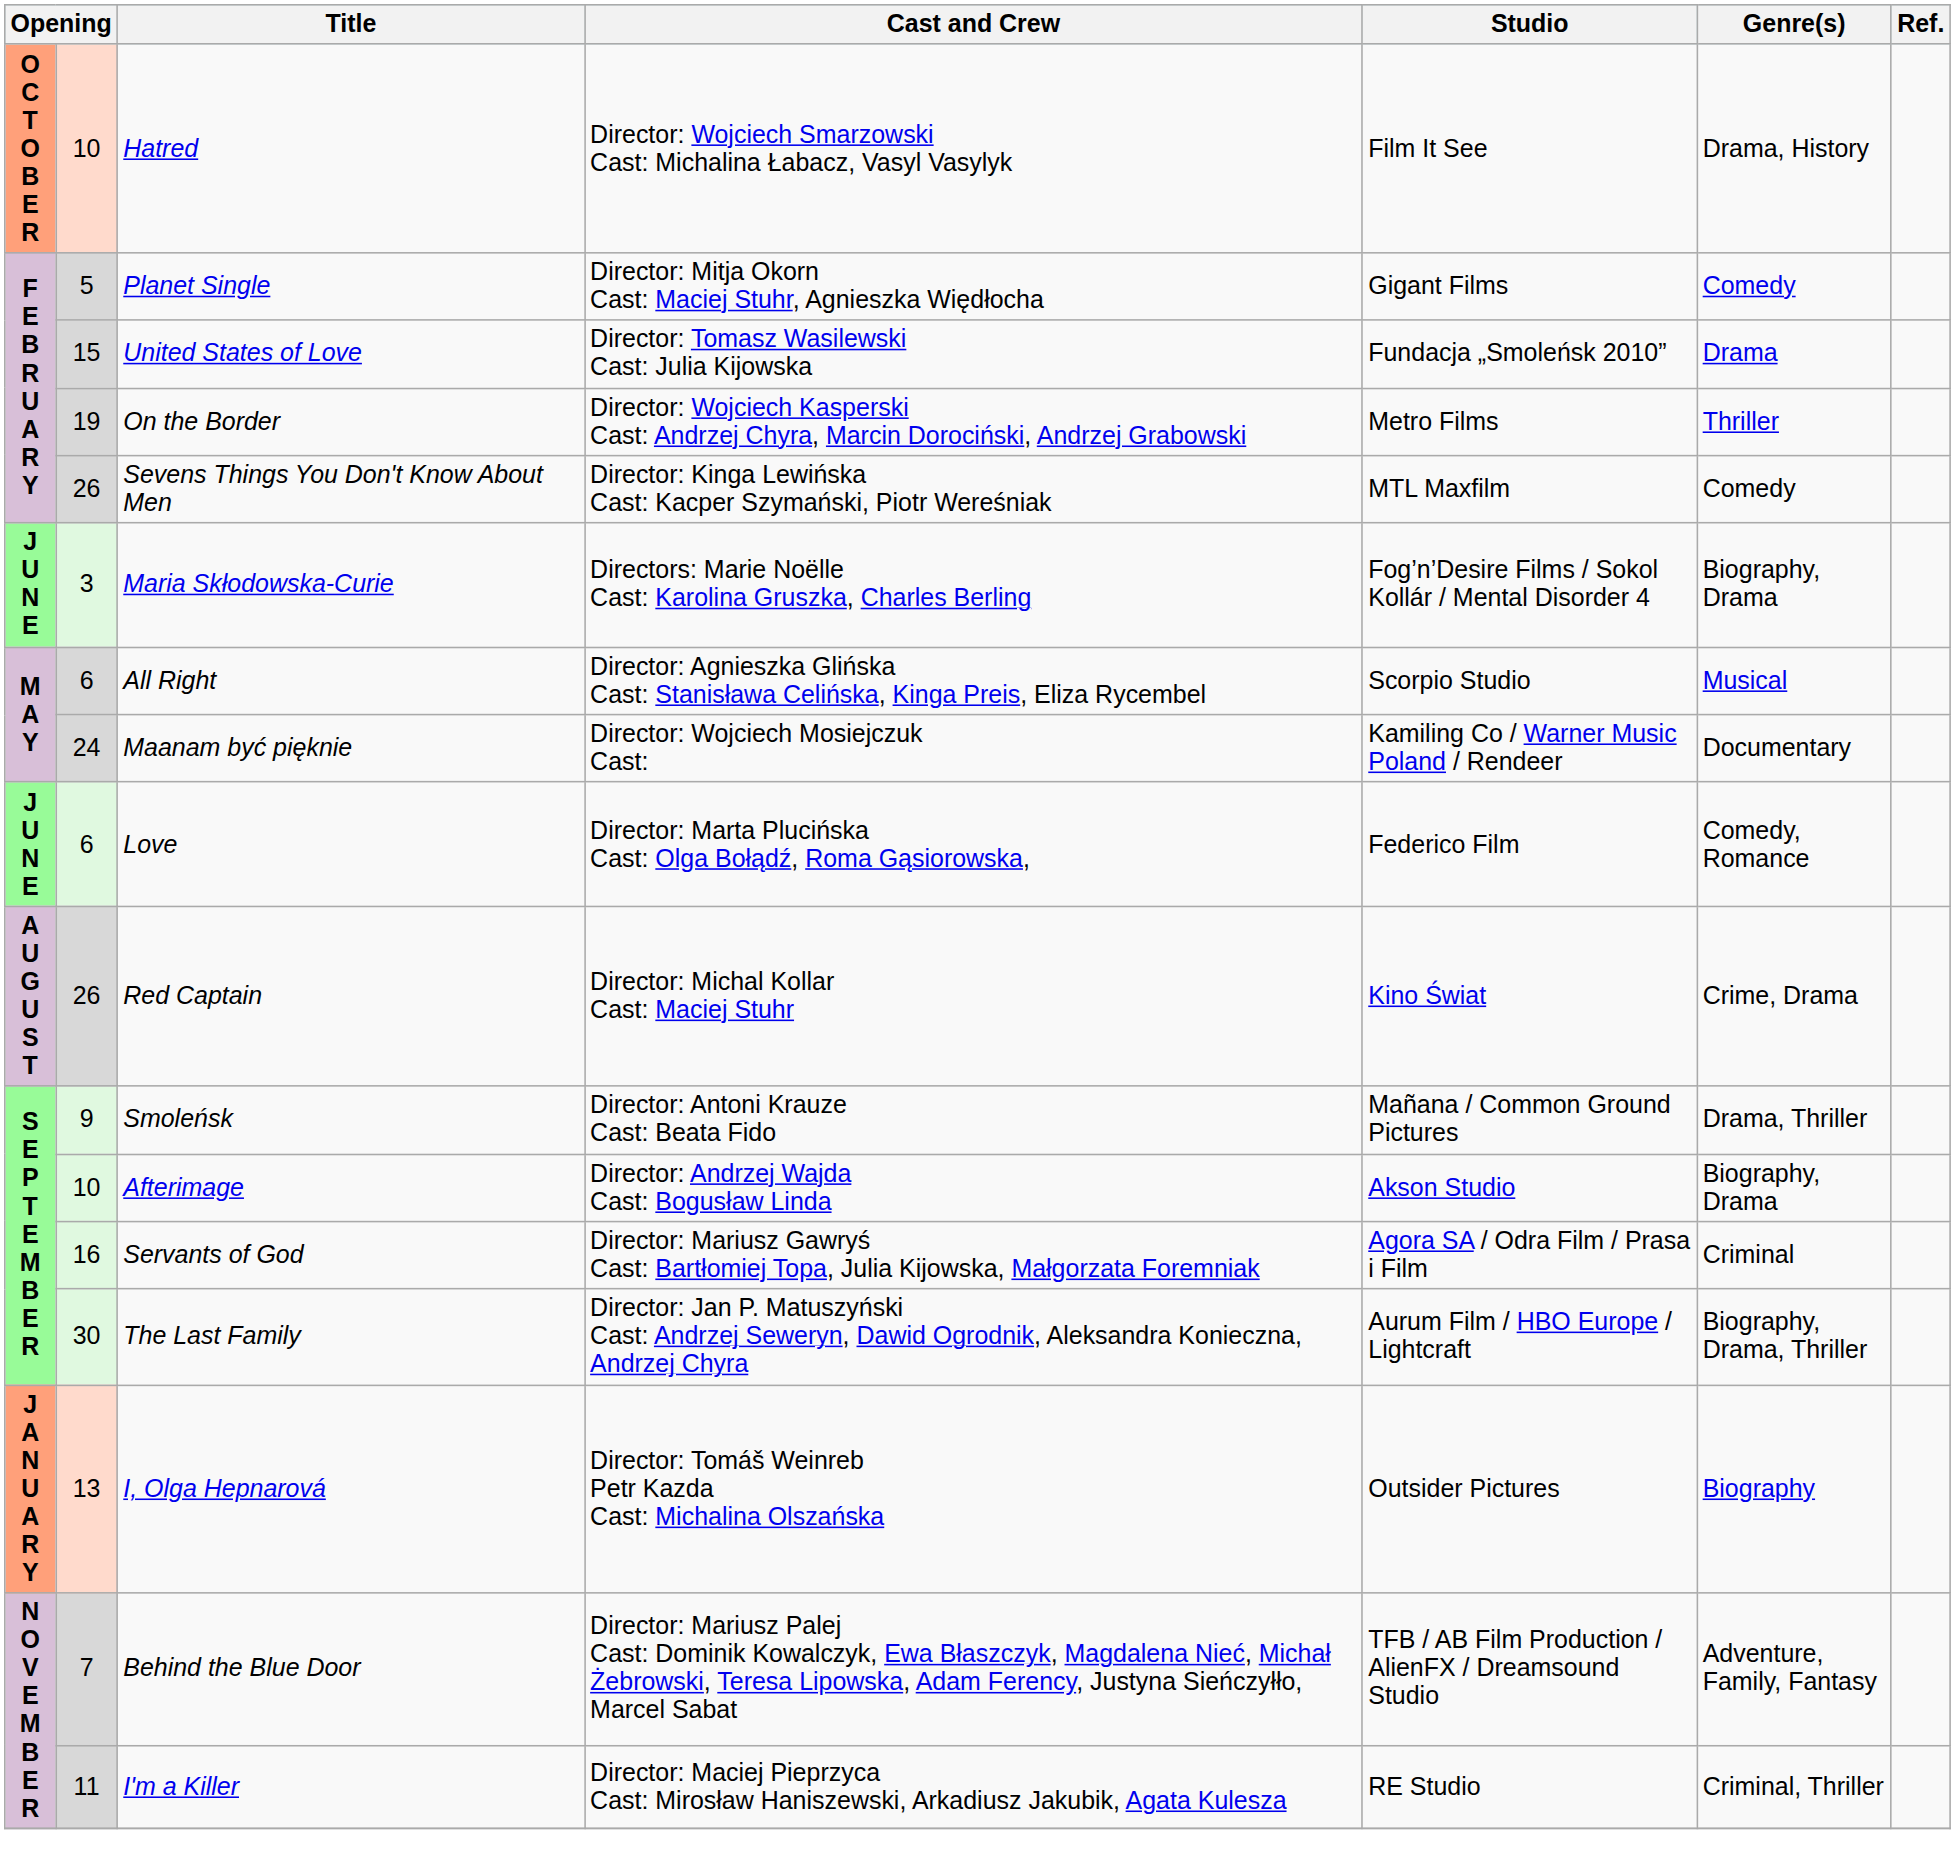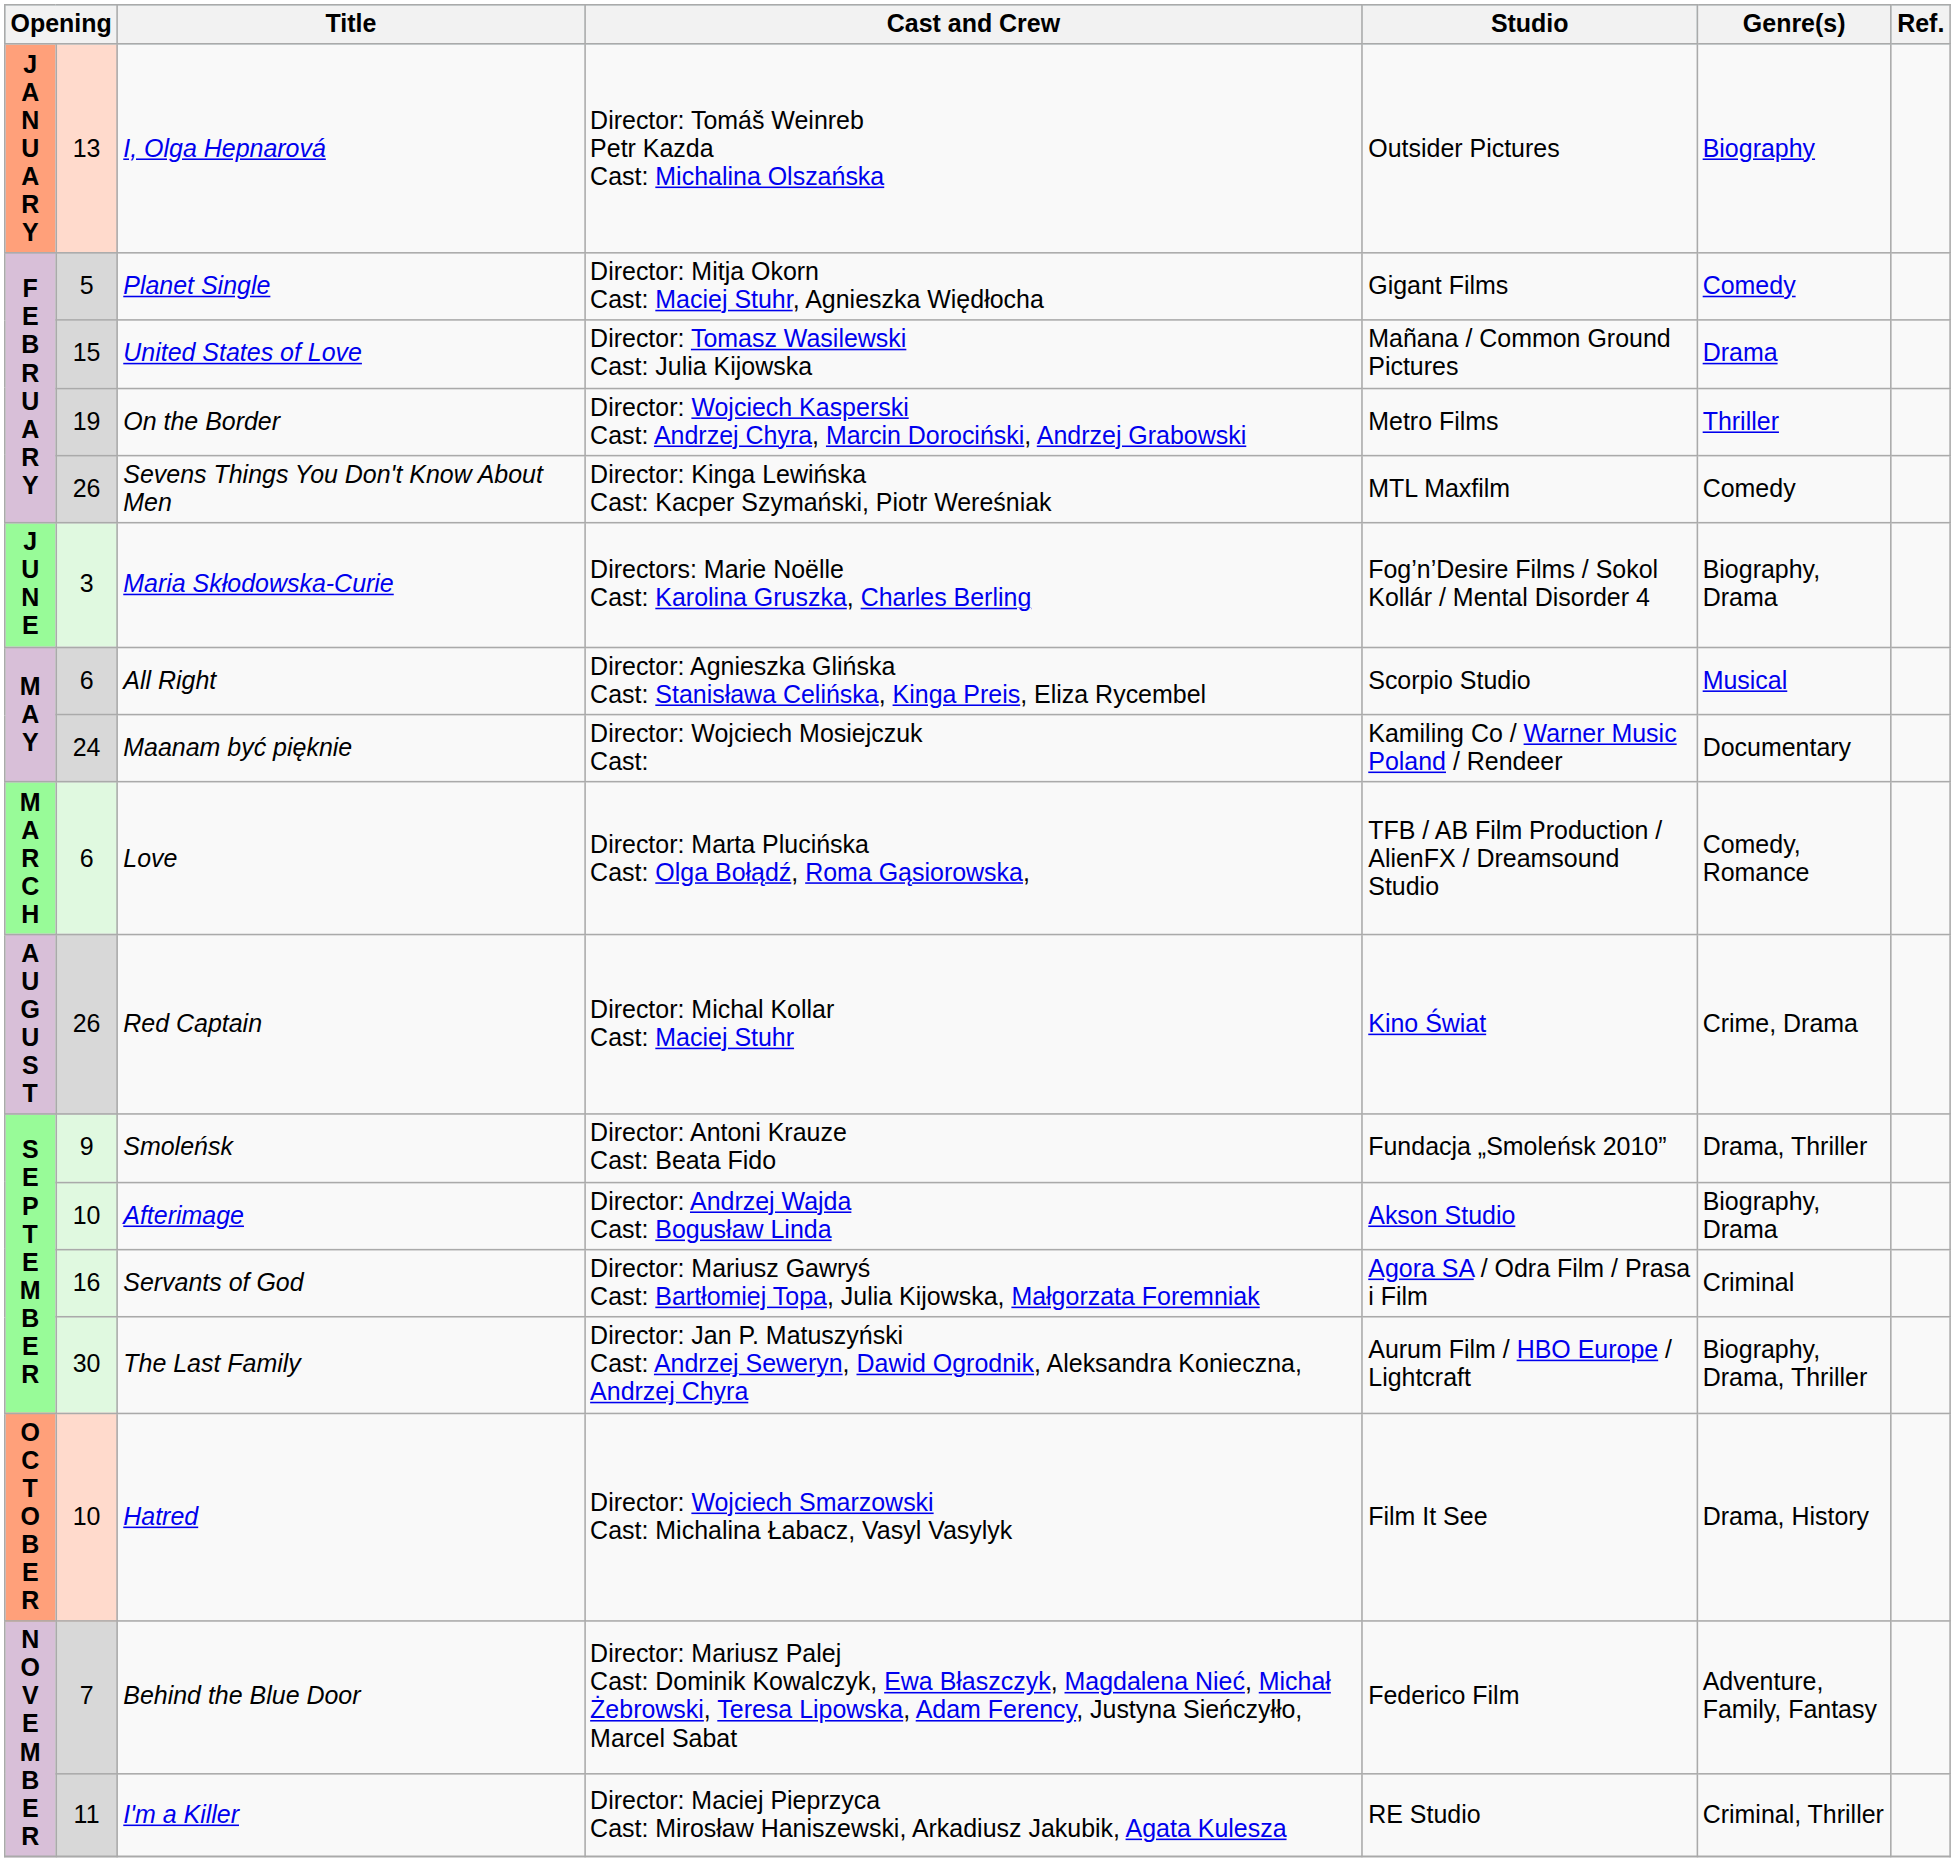rows swapped: I, Olga Hepnarová <-> Hatred
United States of Love | Studio: Fundacja „Smoleńsk 2010” -> Mañana / Common Ground Pictures
Love | column 1: J U N E -> M A R C H
Love | Studio: Federico Film -> TFB / AB Film Production / AlienFX / Dreamsound Studio
Smoleńsk | Studio: Mañana / Common Ground Pictures -> Fundacja „Smoleńsk 2010”
Behind the Blue Door | Studio: TFB / AB Film Production / AlienFX / Dreamsound Studio -> Federico Film
